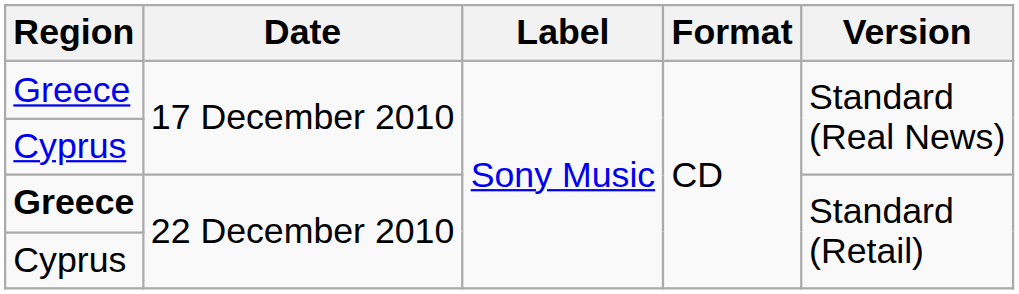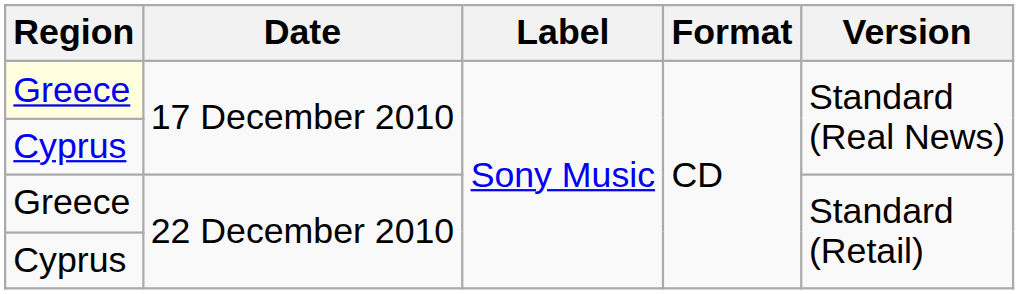Greece / 17 December 2010 | Region: no background -> lightyellow background
Greece / 22 December 2010 | Region: bold -> normal
